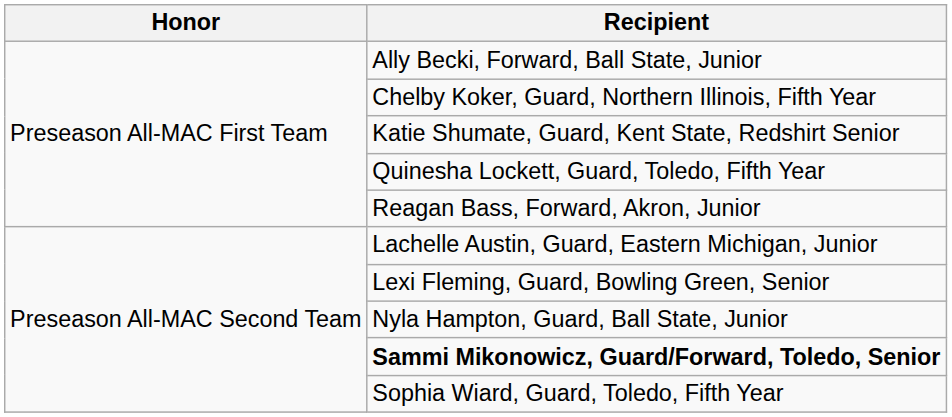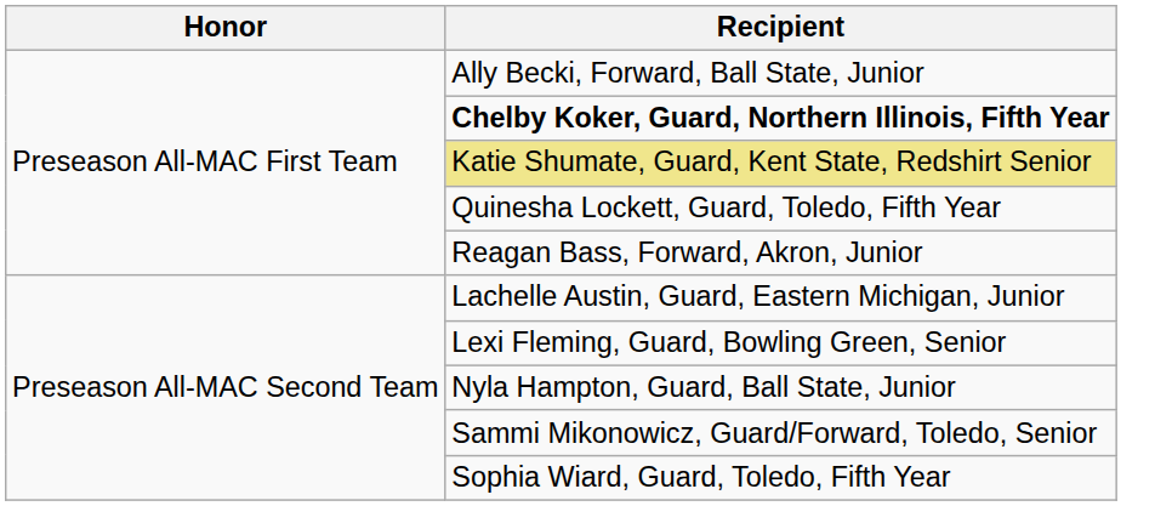row 3 | Recipient: normal -> bold
row 4 | Recipient: no background -> khaki background
row 10 | Recipient: bold -> normal
